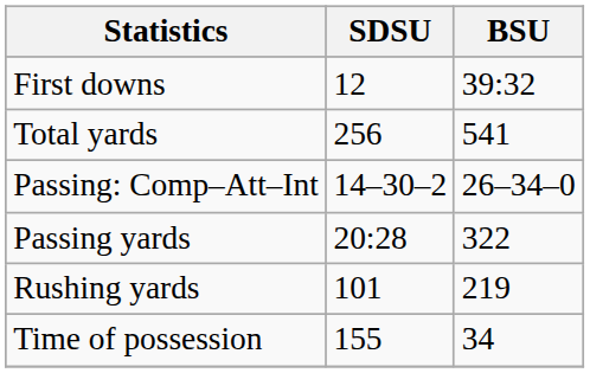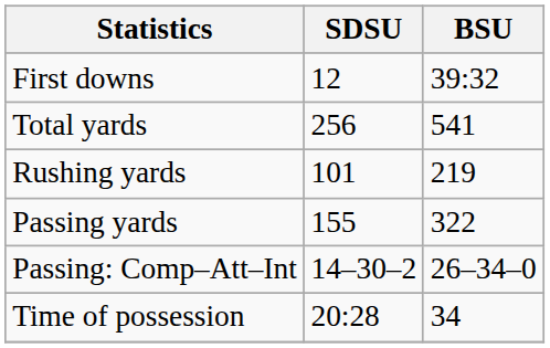rows swapped: Rushing yards <-> Passing: Comp–Att–Int
Passing yards | SDSU: 20:28 -> 155
Time of possession | SDSU: 155 -> 20:28
